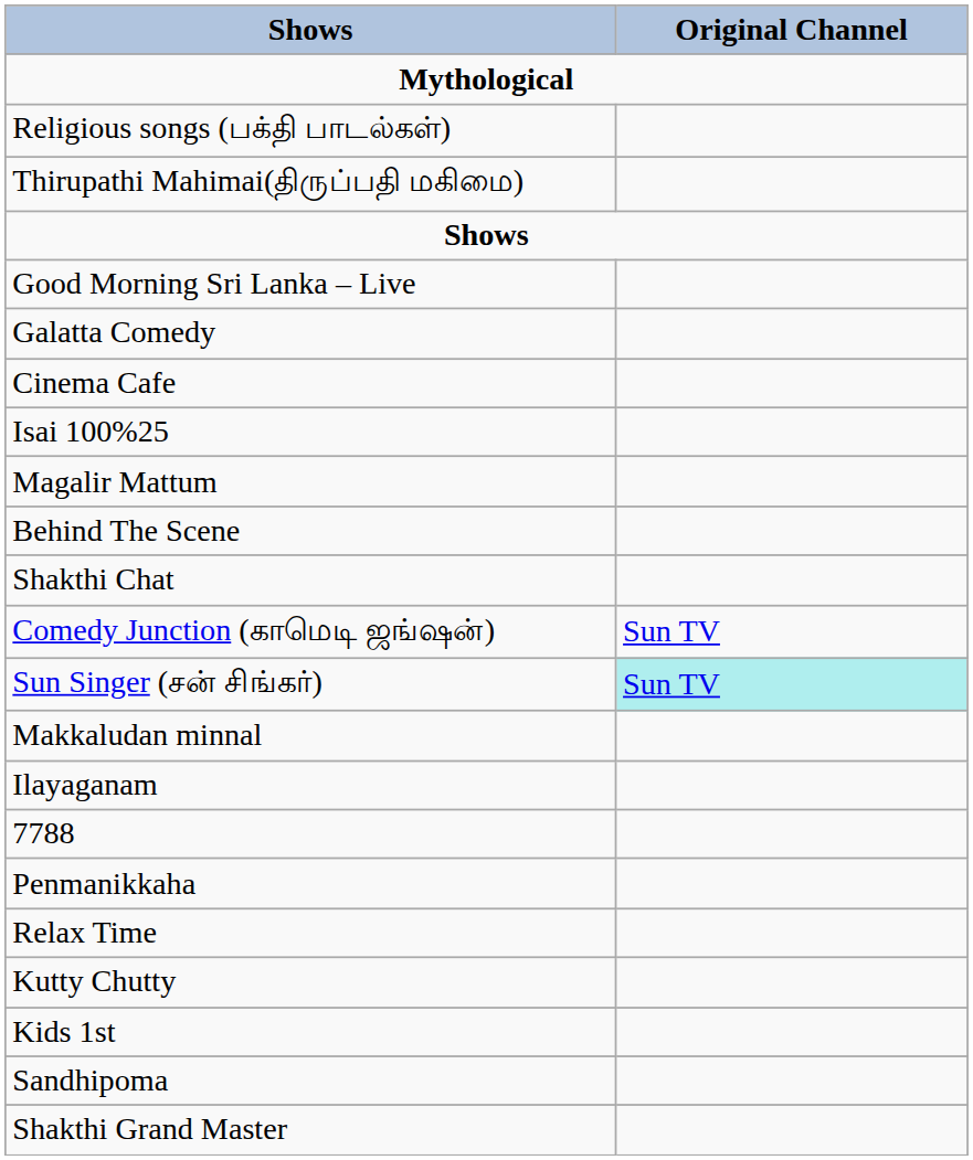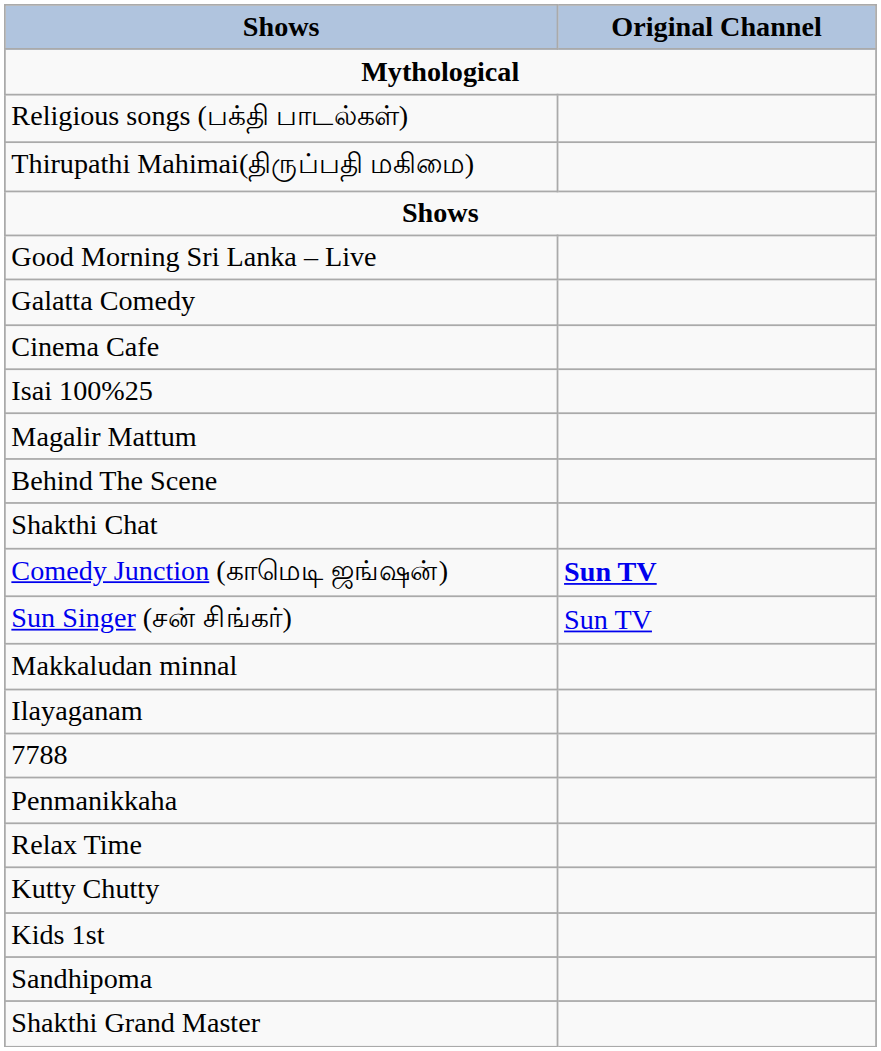Comedy Junction (காமெடி ஜங்ஷன்) | Original Channel: normal -> bold
Sun Singer (சன் சிங்கர்) | Original Channel: paleturquoise background -> no background
